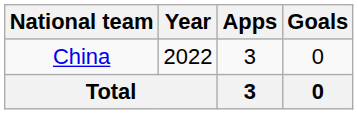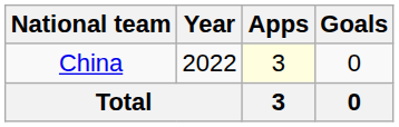China | Apps: no background -> lightyellow background
